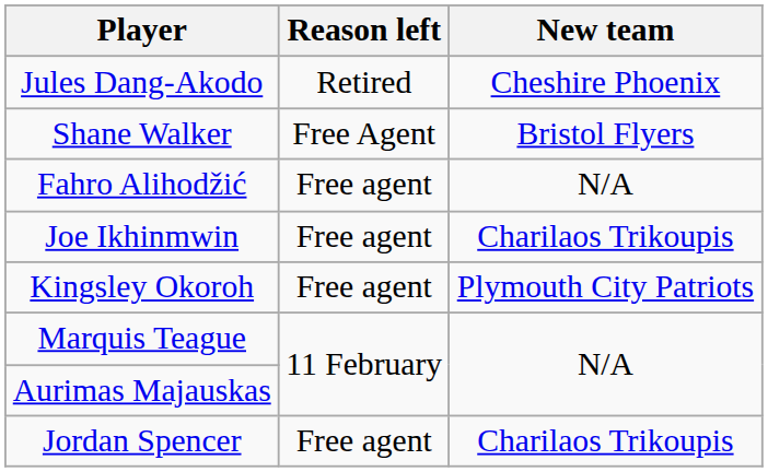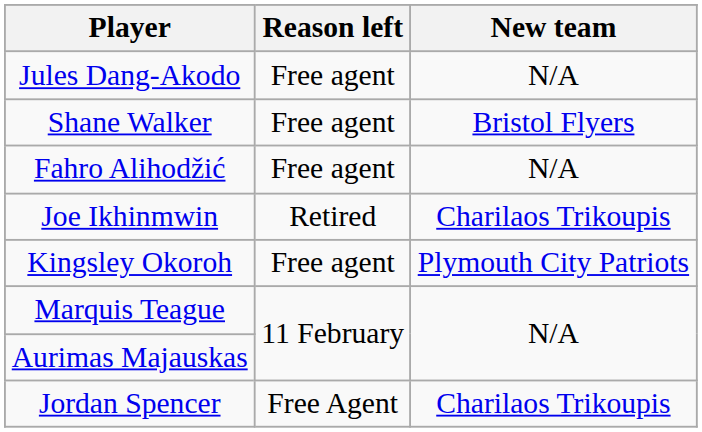Jules Dang-Akodo | Reason left: Retired -> Free agent
Jules Dang-Akodo | New team: Cheshire Phoenix -> N/A
Shane Walker | Reason left: Free Agent -> Free agent
Joe Ikhinmwin | Reason left: Free agent -> Retired
Jordan Spencer | Reason left: Free agent -> Free Agent
